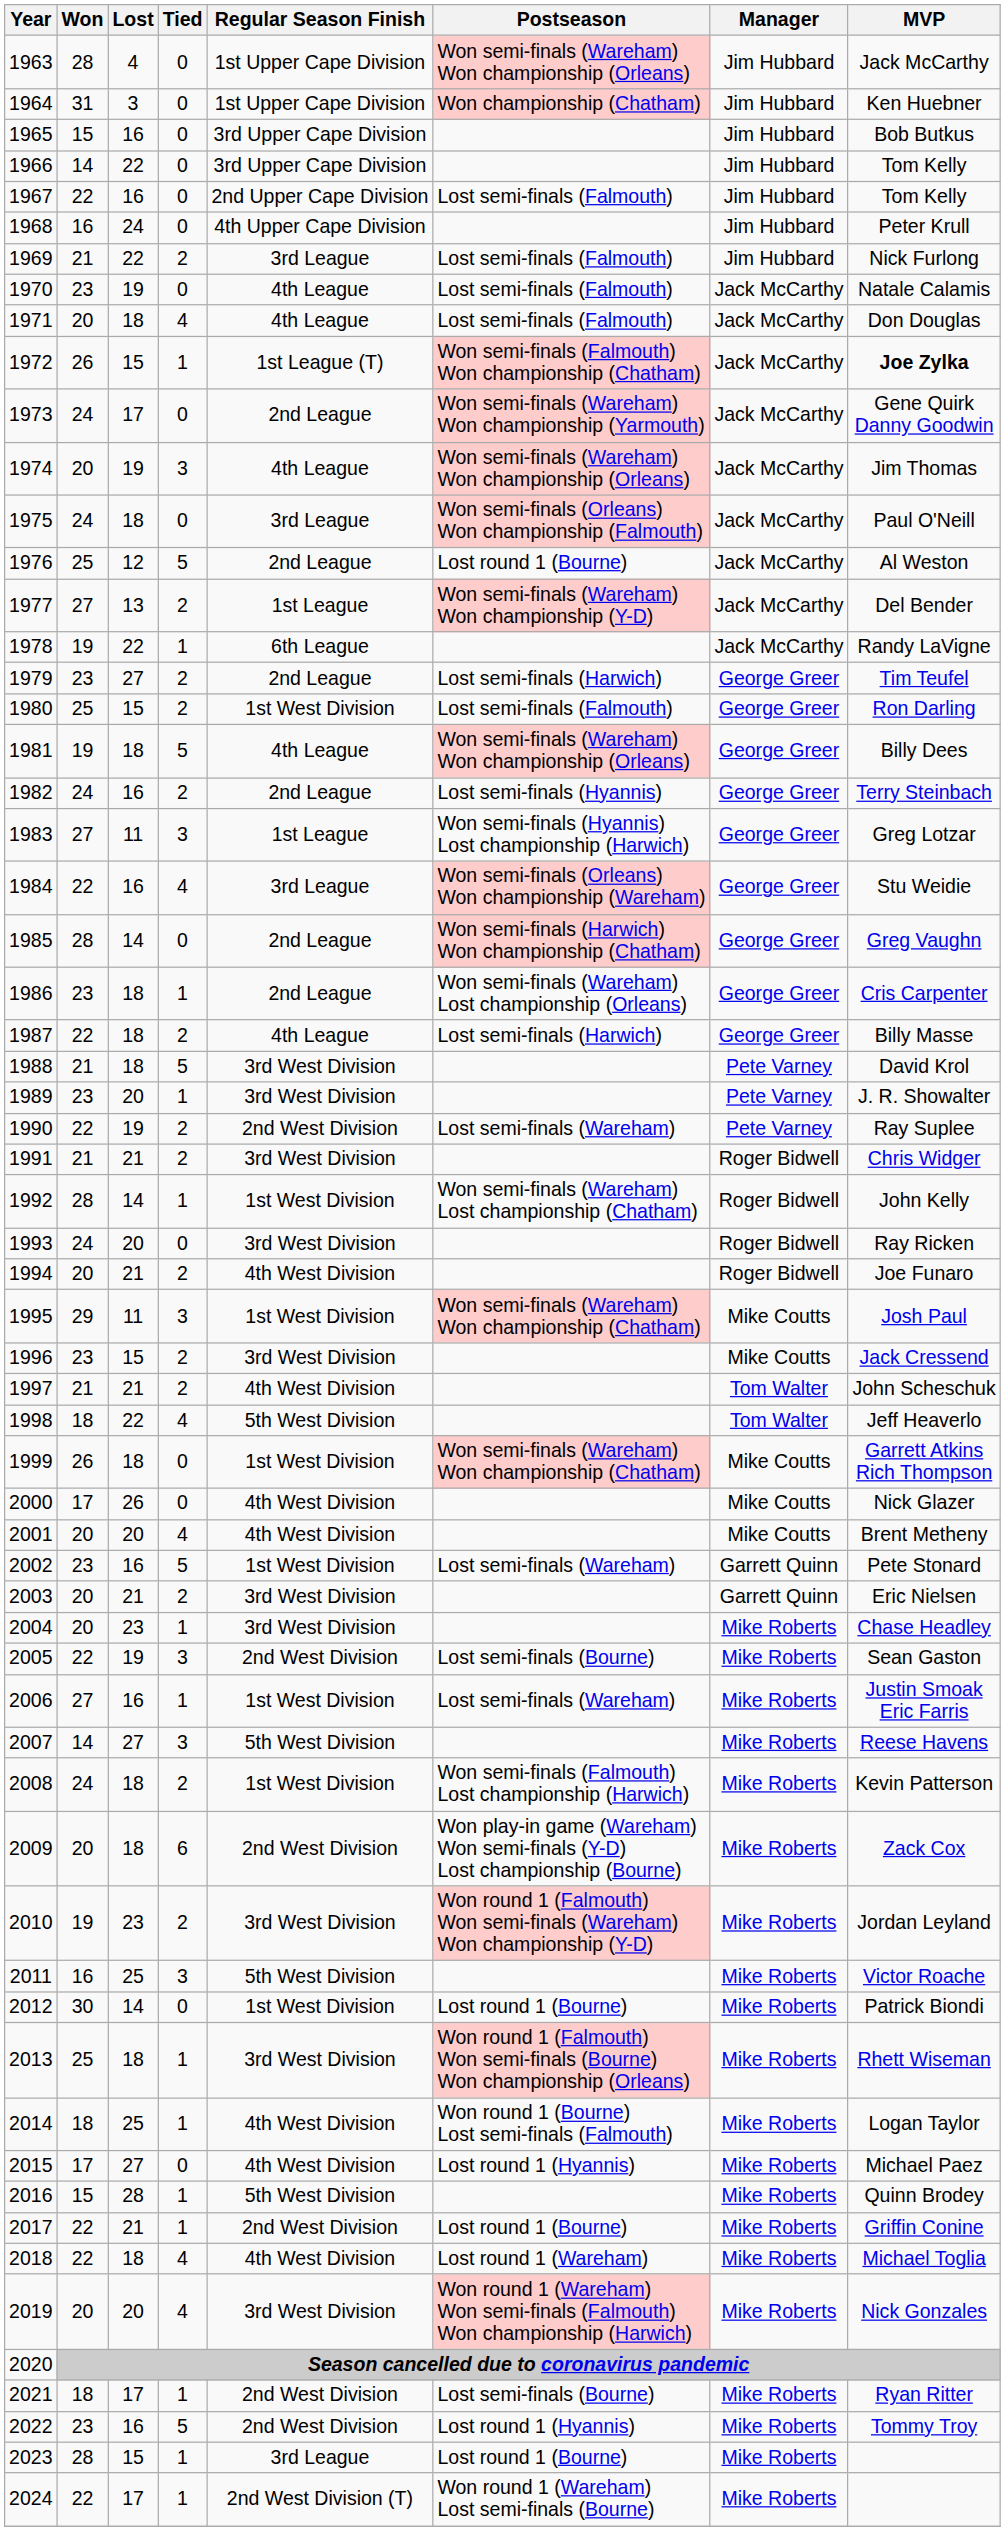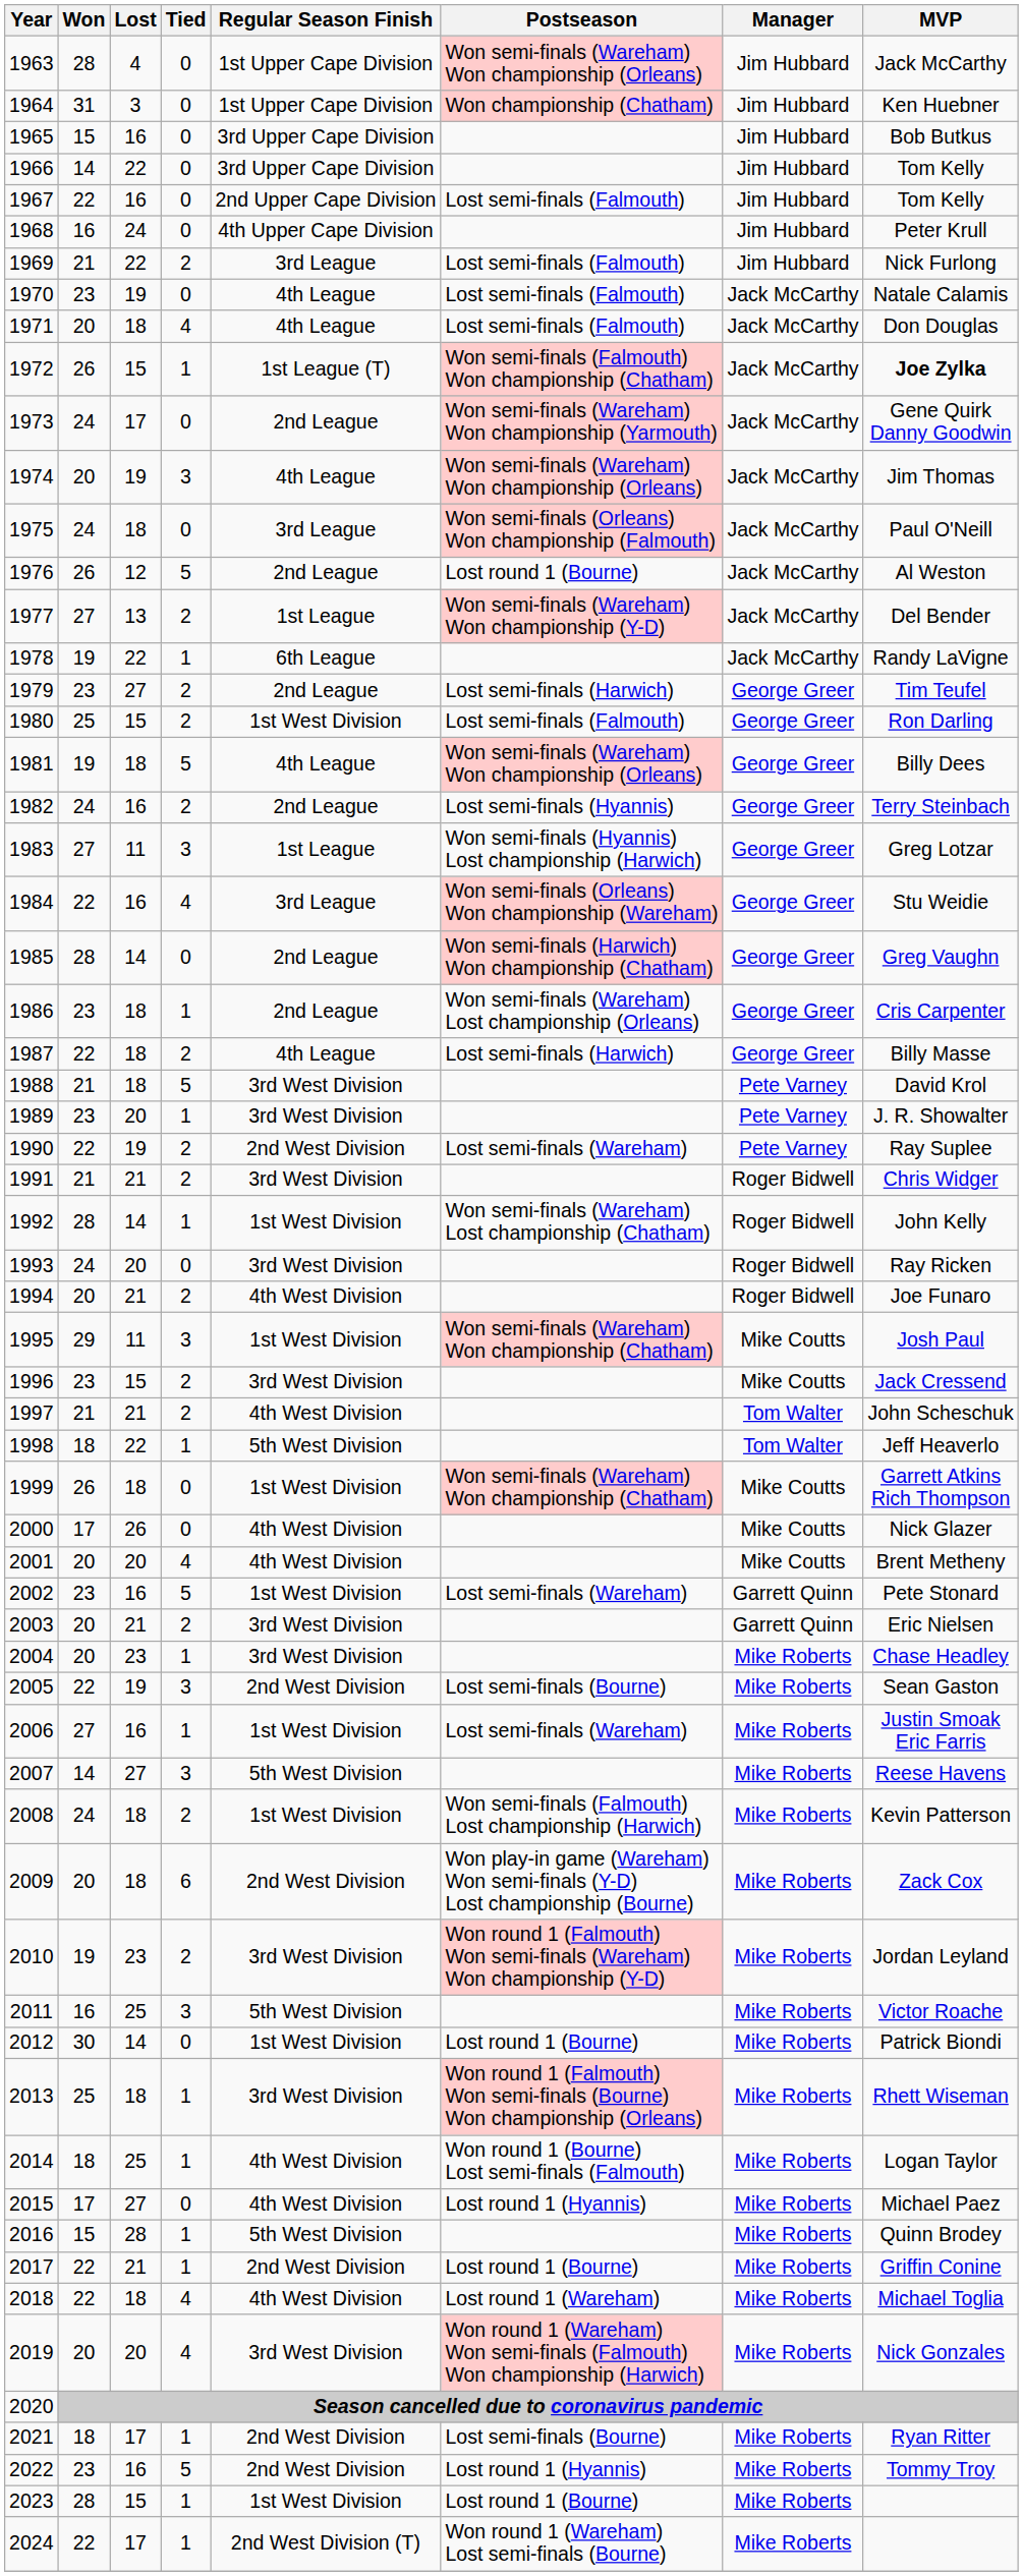1976 | Won: 25 -> 26
1998 | Tied: 4 -> 1
2023 | Regular Season Finish: 3rd League -> 1st West Division
